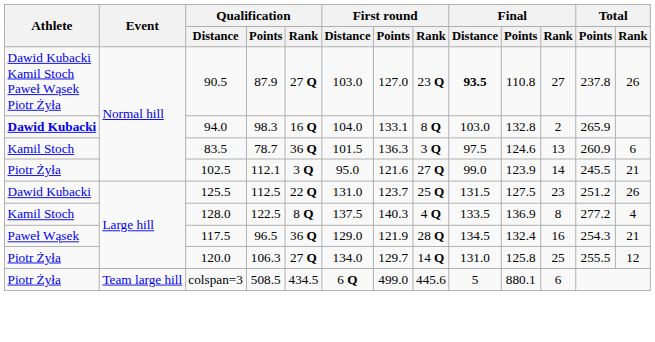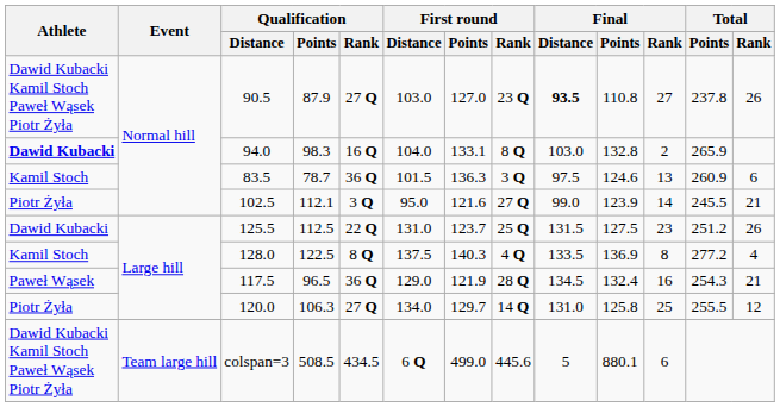colspan=3 | Athlete: Piotr Żyła -> Dawid Kubacki Kamil Stoch Paweł Wąsek Piotr Żyła
